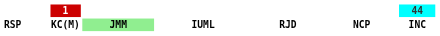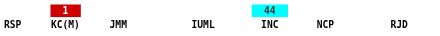columns swapped: 4 <-> 44
RSP | column 3: lightgreen background -> no background
